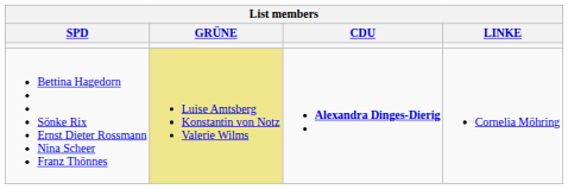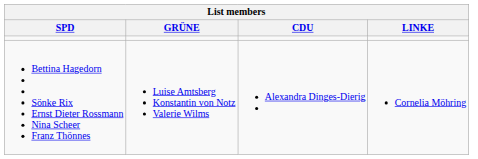row 4 | GRÜNE: khaki background -> no background
row 4 | CDU: bold -> normal
